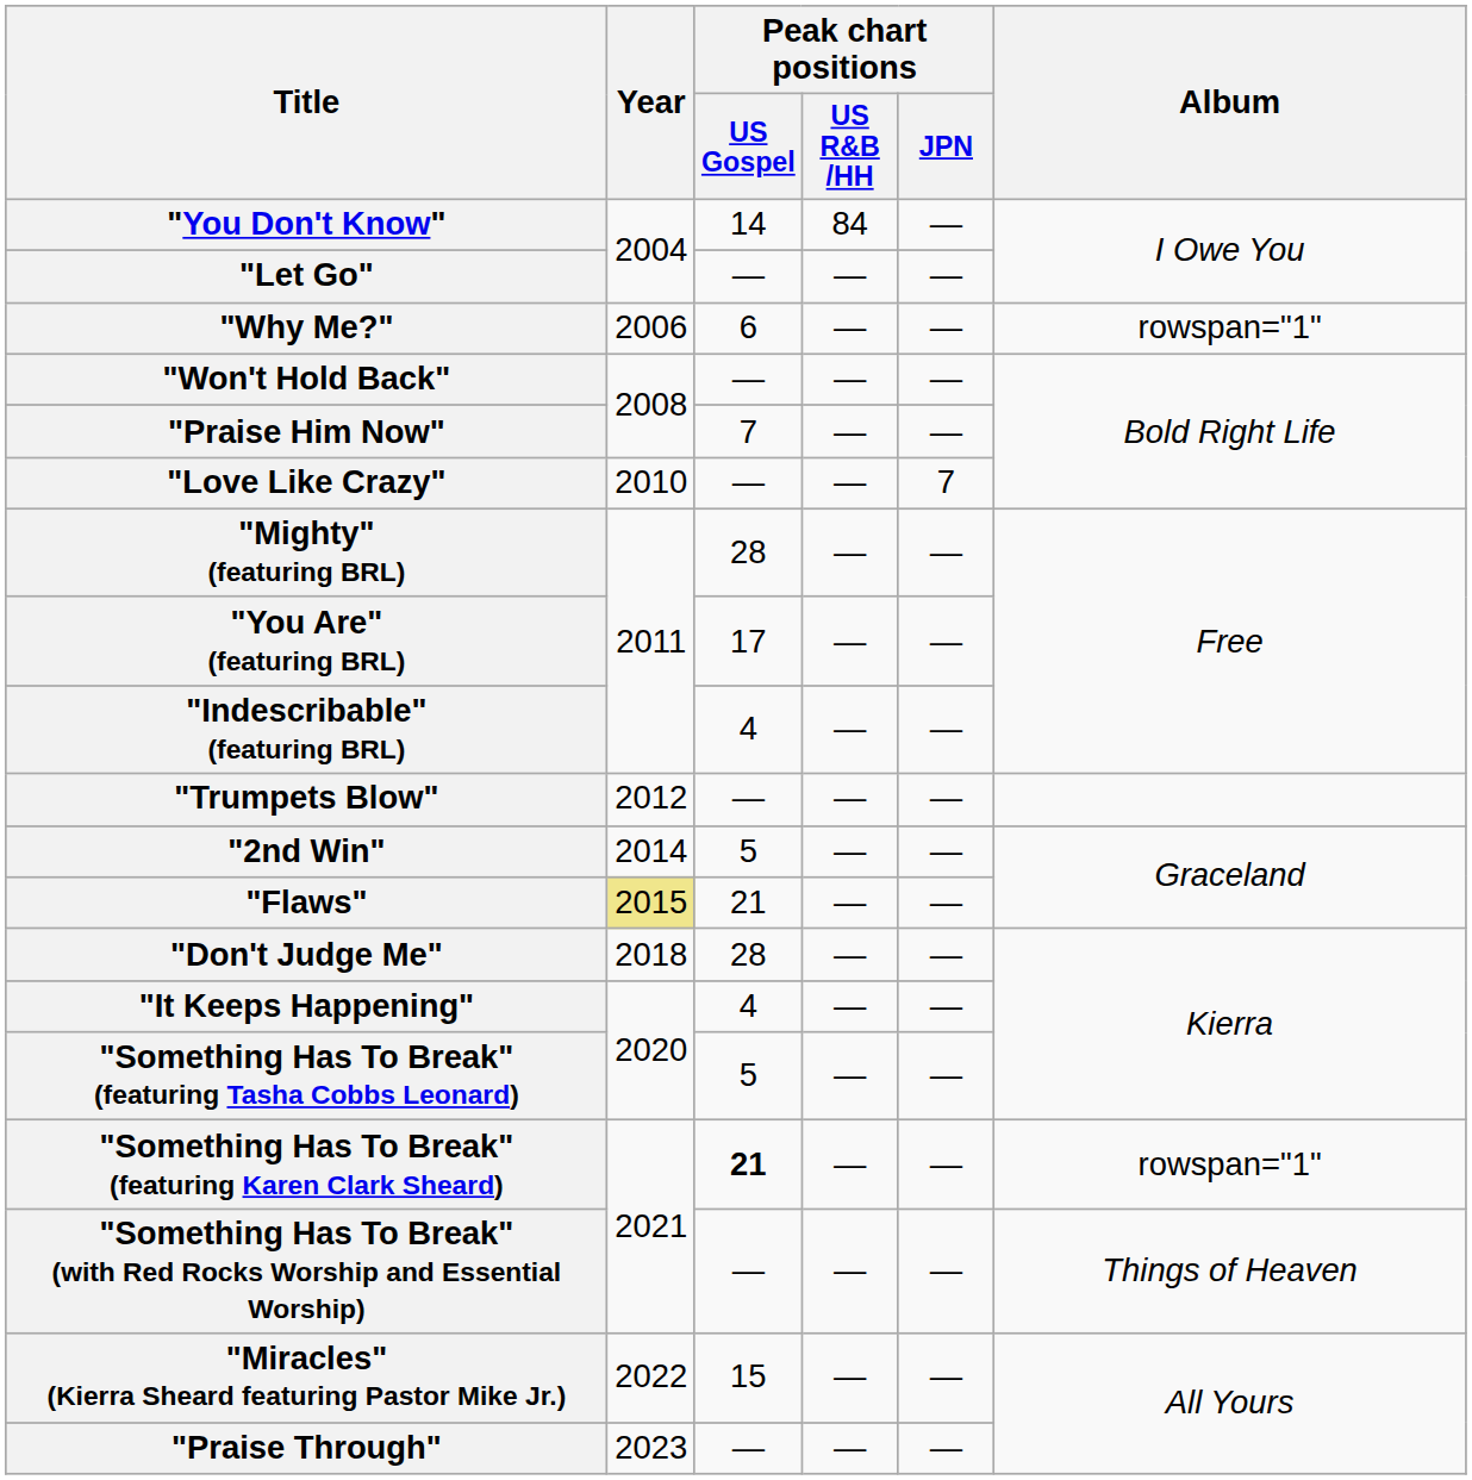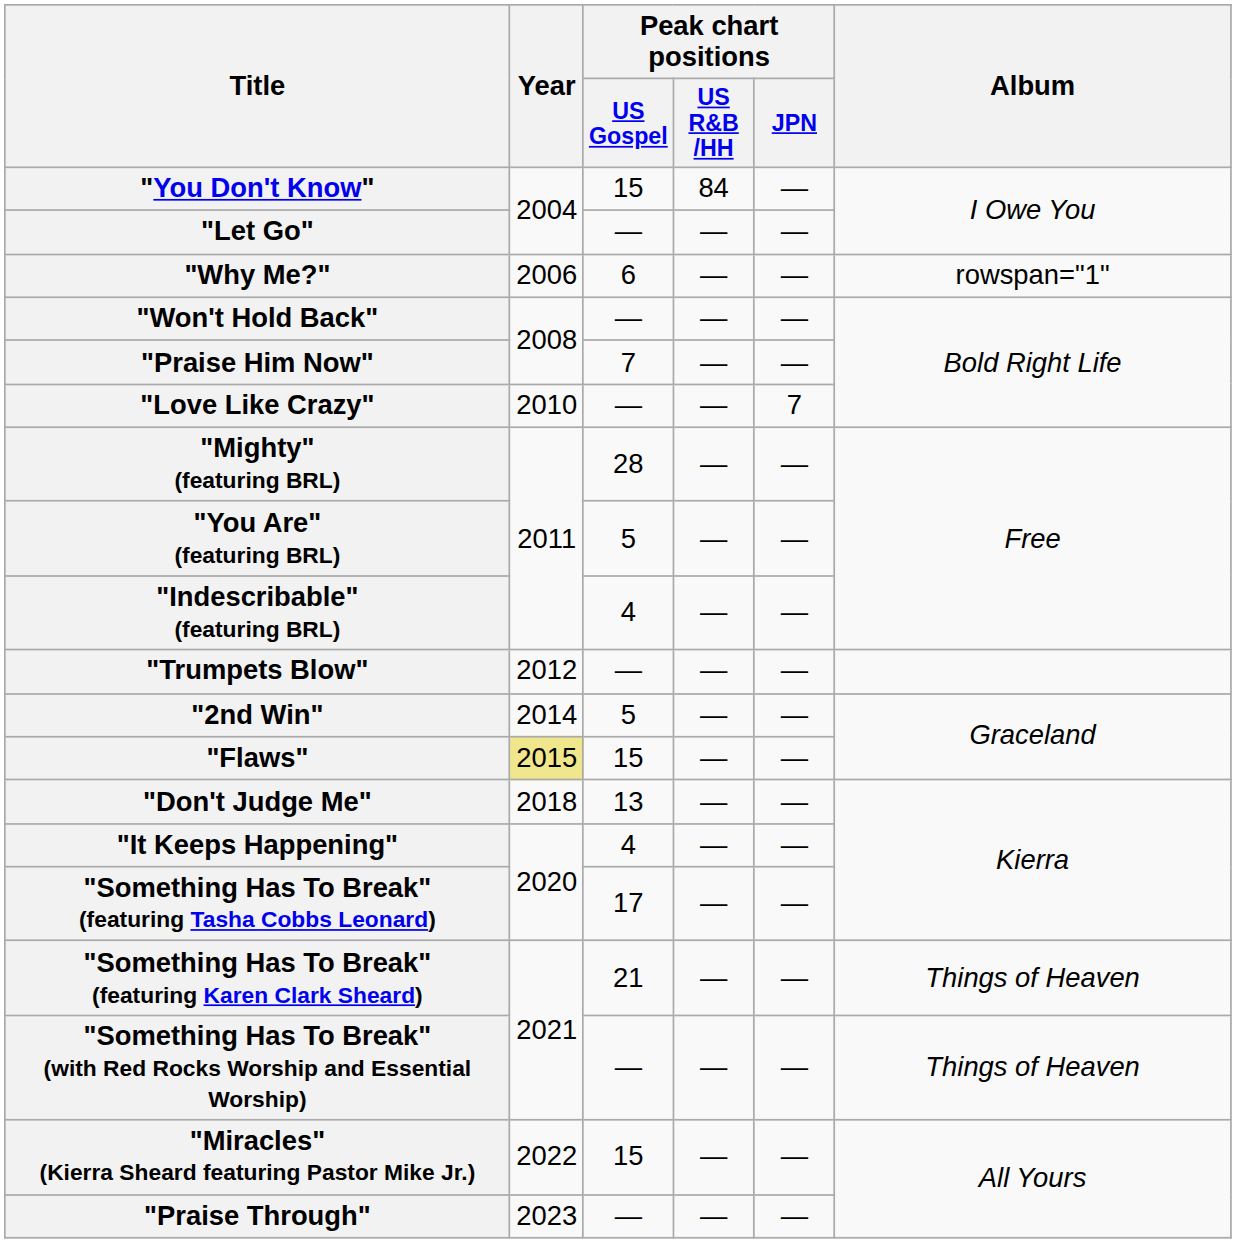"You Don't Know" | Peak chart positions / US Gospel: 14 -> 15
"You Are" (featuring BRL) | Peak chart positions / US Gospel: 17 -> 5
"Flaws" | Peak chart positions / US Gospel: 21 -> 15
"Don't Judge Me" | Peak chart positions / US Gospel: 28 -> 13
"Something Has To Break" (featuring Tasha Cobbs Leonard) | Peak chart positions / US Gospel: 5 -> 17
"Something Has To Break" (featuring Karen Clark Sheard) | Peak chart positions / US Gospel: bold -> normal
"Something Has To Break" (featuring Karen Clark Sheard) | Album: rowspan="1" -> Things of Heaven
